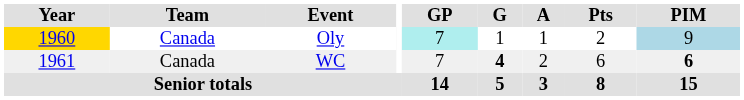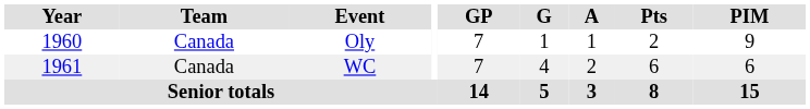Oly | Year: gold background -> no background
Oly | GP: paleturquoise background -> no background
Oly | PIM: lightblue background -> no background
WC | G: bold -> normal
WC | PIM: bold -> normal
